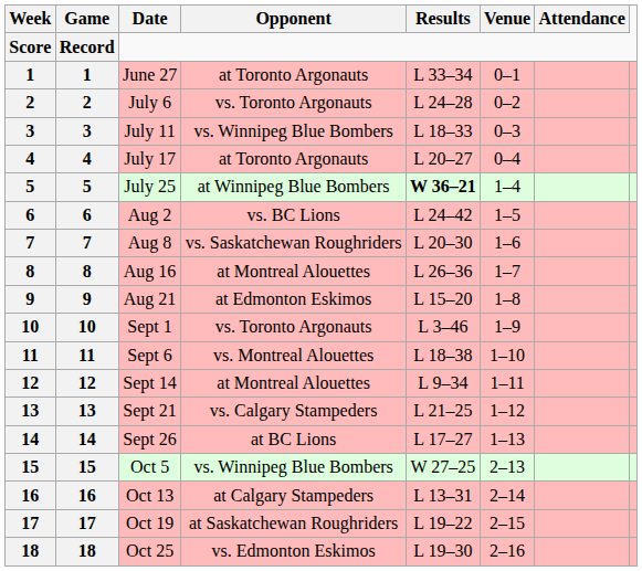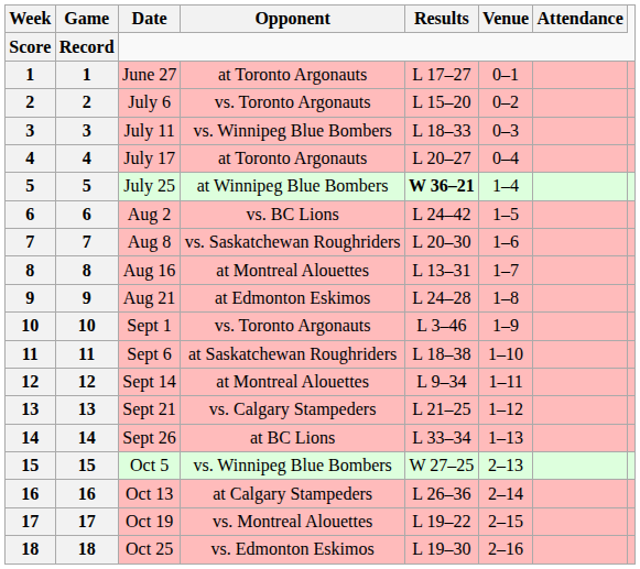June 27 | Results: L 33–34 -> L 17–27
July 6 | Results: L 24–28 -> L 15–20
Aug 16 | Results: L 26–36 -> L 13–31
Aug 21 | Results: L 15–20 -> L 24–28
Sept 6 | Opponent: vs. Montreal Alouettes -> at Saskatchewan Roughriders
Sept 26 | Results: L 17–27 -> L 33–34
Oct 13 | Results: L 13–31 -> L 26–36
Oct 19 | Opponent: at Saskatchewan Roughriders -> vs. Montreal Alouettes
